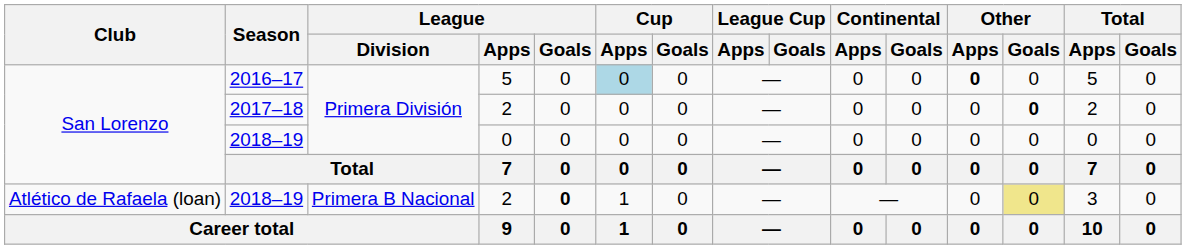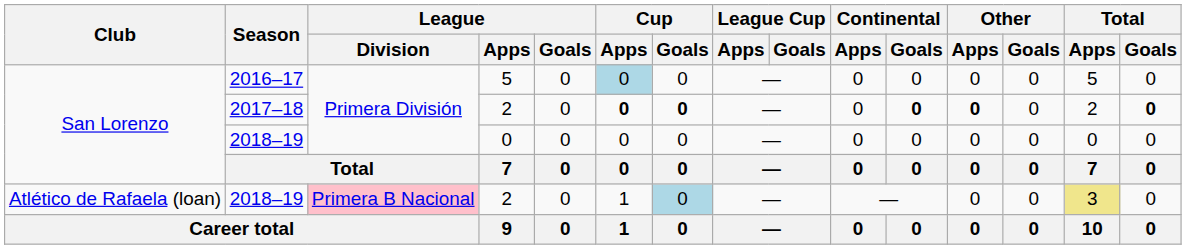2016–17 | Other / Apps: bold -> normal
2017–18 | Cup / Apps: normal -> bold
2017–18 | Cup / Goals: normal -> bold
2017–18 | Continental / Goals: normal -> bold
2017–18 | Other / Apps: normal -> bold
2017–18 | Other / Goals: bold -> normal
2017–18 | Total / Goals: normal -> bold
2018–19 / 2 | League / Division: no background -> pink background
2018–19 / 2 | League / Goals: bold -> normal
2018–19 / 2 | Cup / Goals: no background -> lightblue background
2018–19 / 2 | Other / Goals: khaki background -> no background
2018–19 / 2 | Total / Apps: no background -> khaki background
